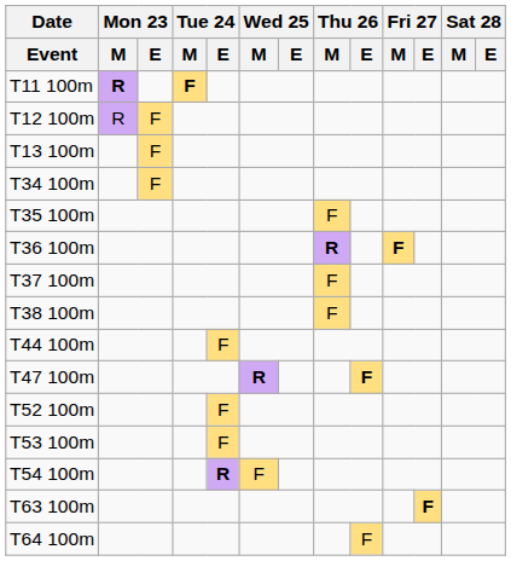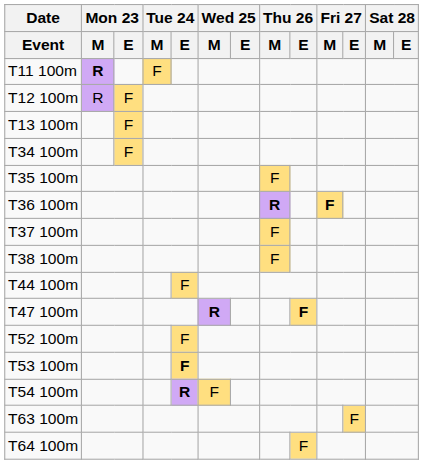T11 100m | Tue 24 / M: bold -> normal
T53 100m | Tue 24 / E: normal -> bold
T63 100m | Fri 27 / E: bold -> normal
